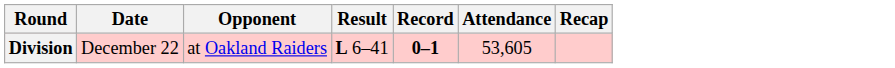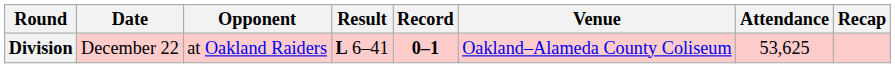+ column: Venue | Oakland–Alameda County Coliseum
Division | Attendance: 53,605 -> 53,625
